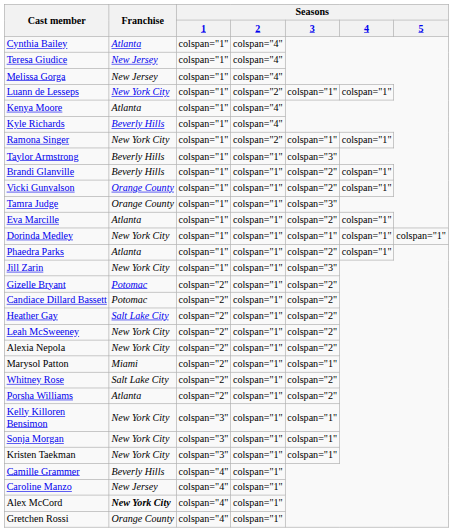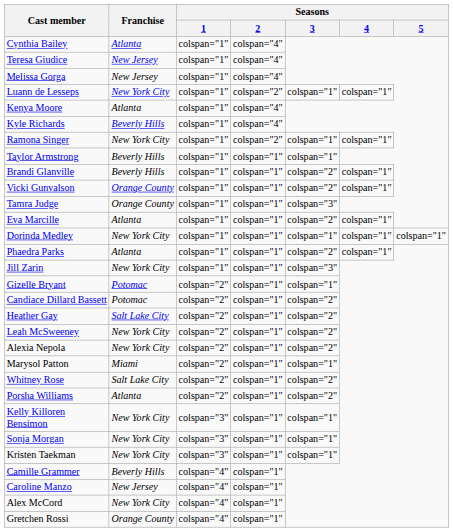Taylor Armstrong | Seasons / 3: colspan="3" -> colspan="1"
Gizelle Bryant | Seasons / 3: colspan="2" -> colspan="1"
Alex McCord | Franchise: bold -> normal
